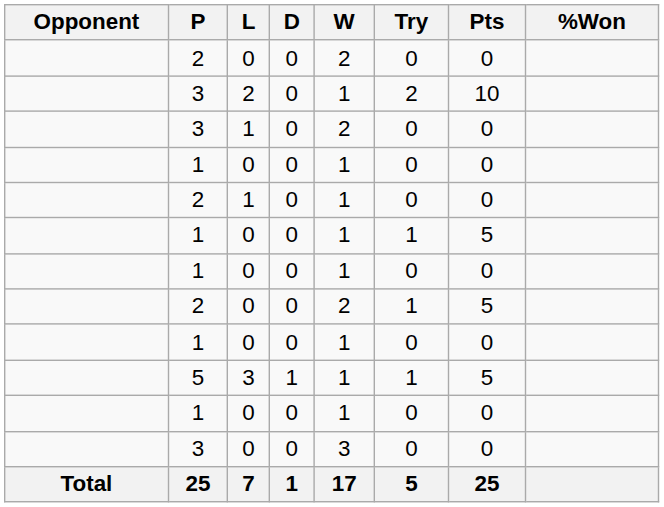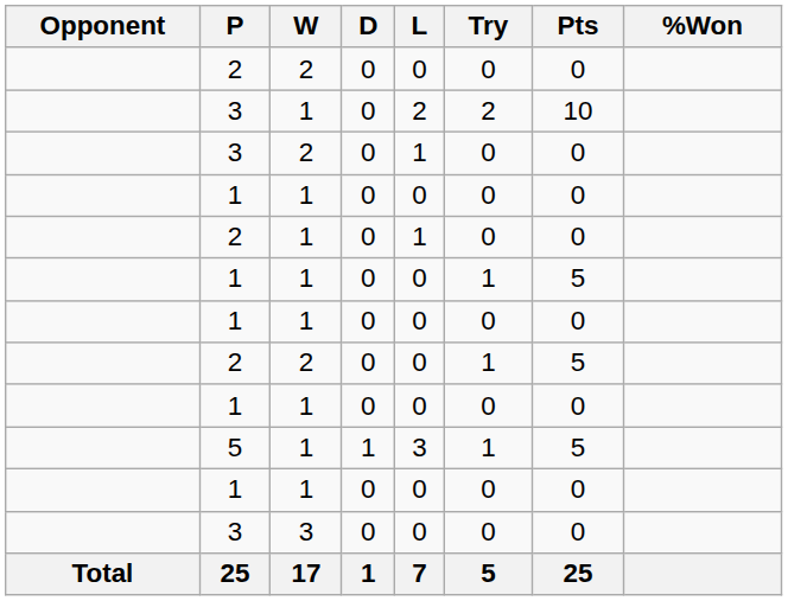columns swapped: W <-> L
